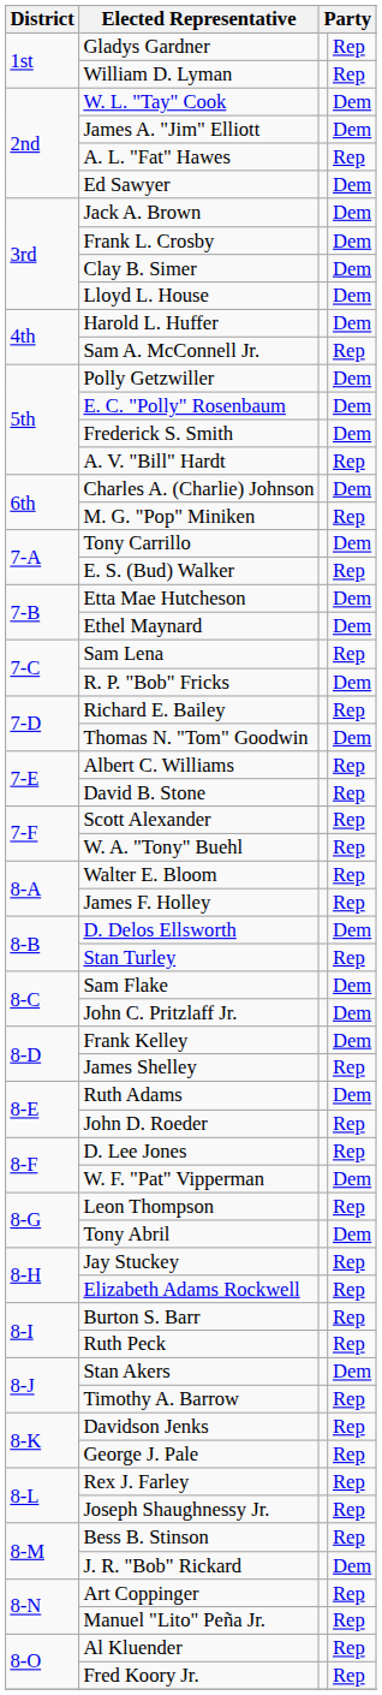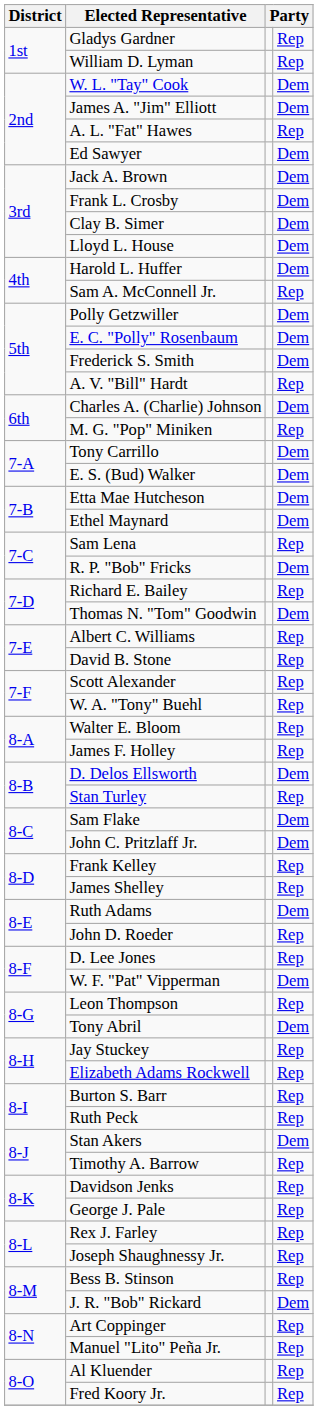E. S. (Bud) Walker | column 4: Rep -> Dem
Frank Kelley | column 4: Dem -> Rep
